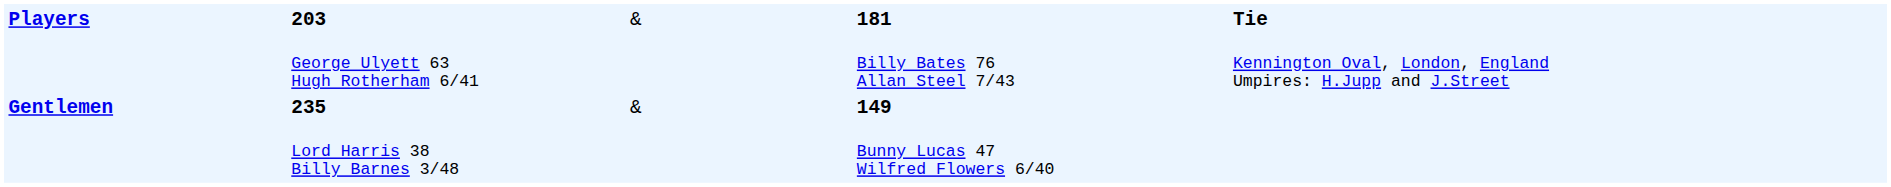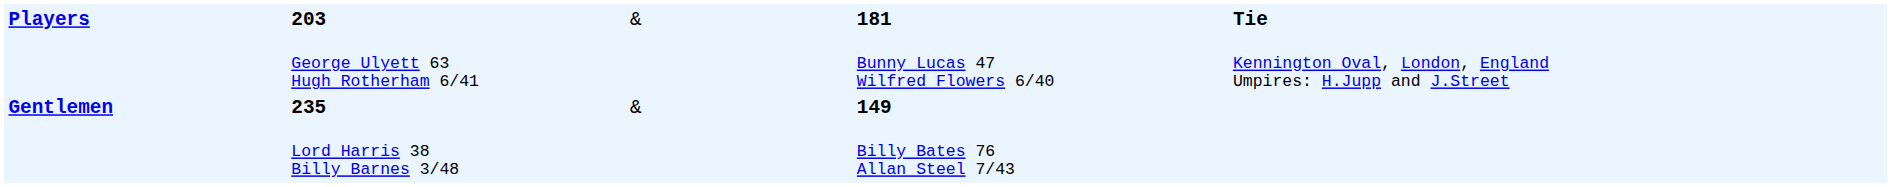George Ulyett 63 Hugh Rotherham 6/41 | column 4: Billy Bates 76 Allan Steel 7/43 -> Bunny Lucas 47 Wilfred Flowers 6/40
Lord Harris 38 Billy Barnes 3/48 | column 4: Bunny Lucas 47 Wilfred Flowers 6/40 -> Billy Bates 76 Allan Steel 7/43
